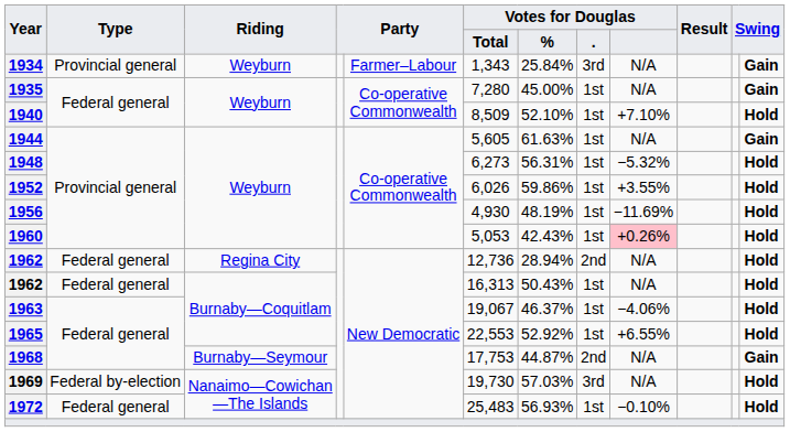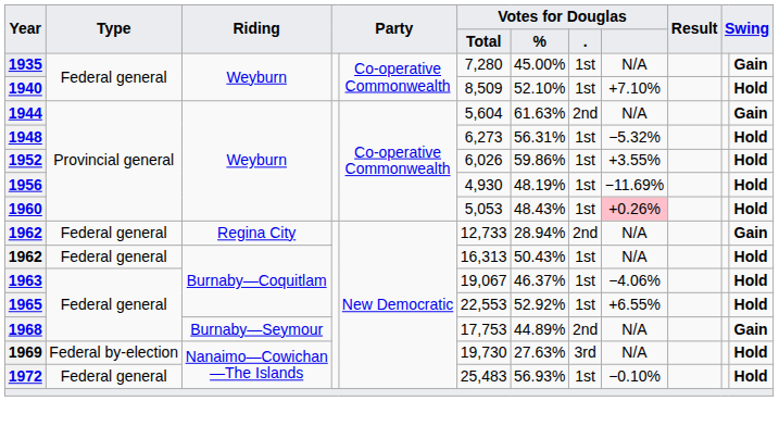- row: 1934 | Provincial general | Weyburn | Farmer–Labour | 1,343 | 25.84% | 3rd | N/A | Gain
1944 | Votes for Douglas / Total: 5,605 -> 5,604
1944 | Votes for Douglas / .: 1st -> 2nd
1960 | Votes for Douglas / %: 42.43% -> 48.43%
1962 / Regina City | Votes for Douglas / Total: 12,736 -> 12,733
1962 / Regina City | column 12: Hold -> Gain
1968 | Votes for Douglas / %: 44.87% -> 44.89%
1969 | Votes for Douglas / %: 57.03% -> 27.63%
